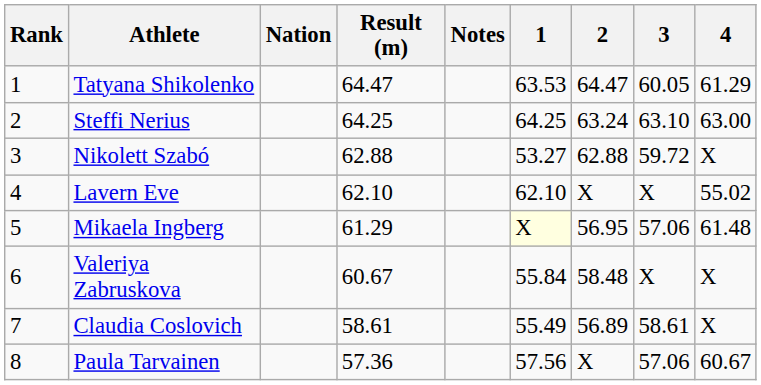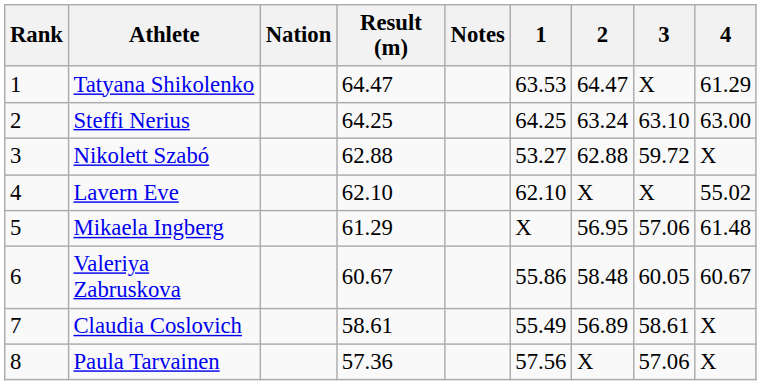Tatyana Shikolenko | 3: 60.05 -> X
Mikaela Ingberg | 1: lightyellow background -> no background
Valeriya Zabruskova | 1: 55.84 -> 55.86
Valeriya Zabruskova | 3: X -> 60.05
Valeriya Zabruskova | 4: X -> 60.67
Paula Tarvainen | 4: 60.67 -> X
